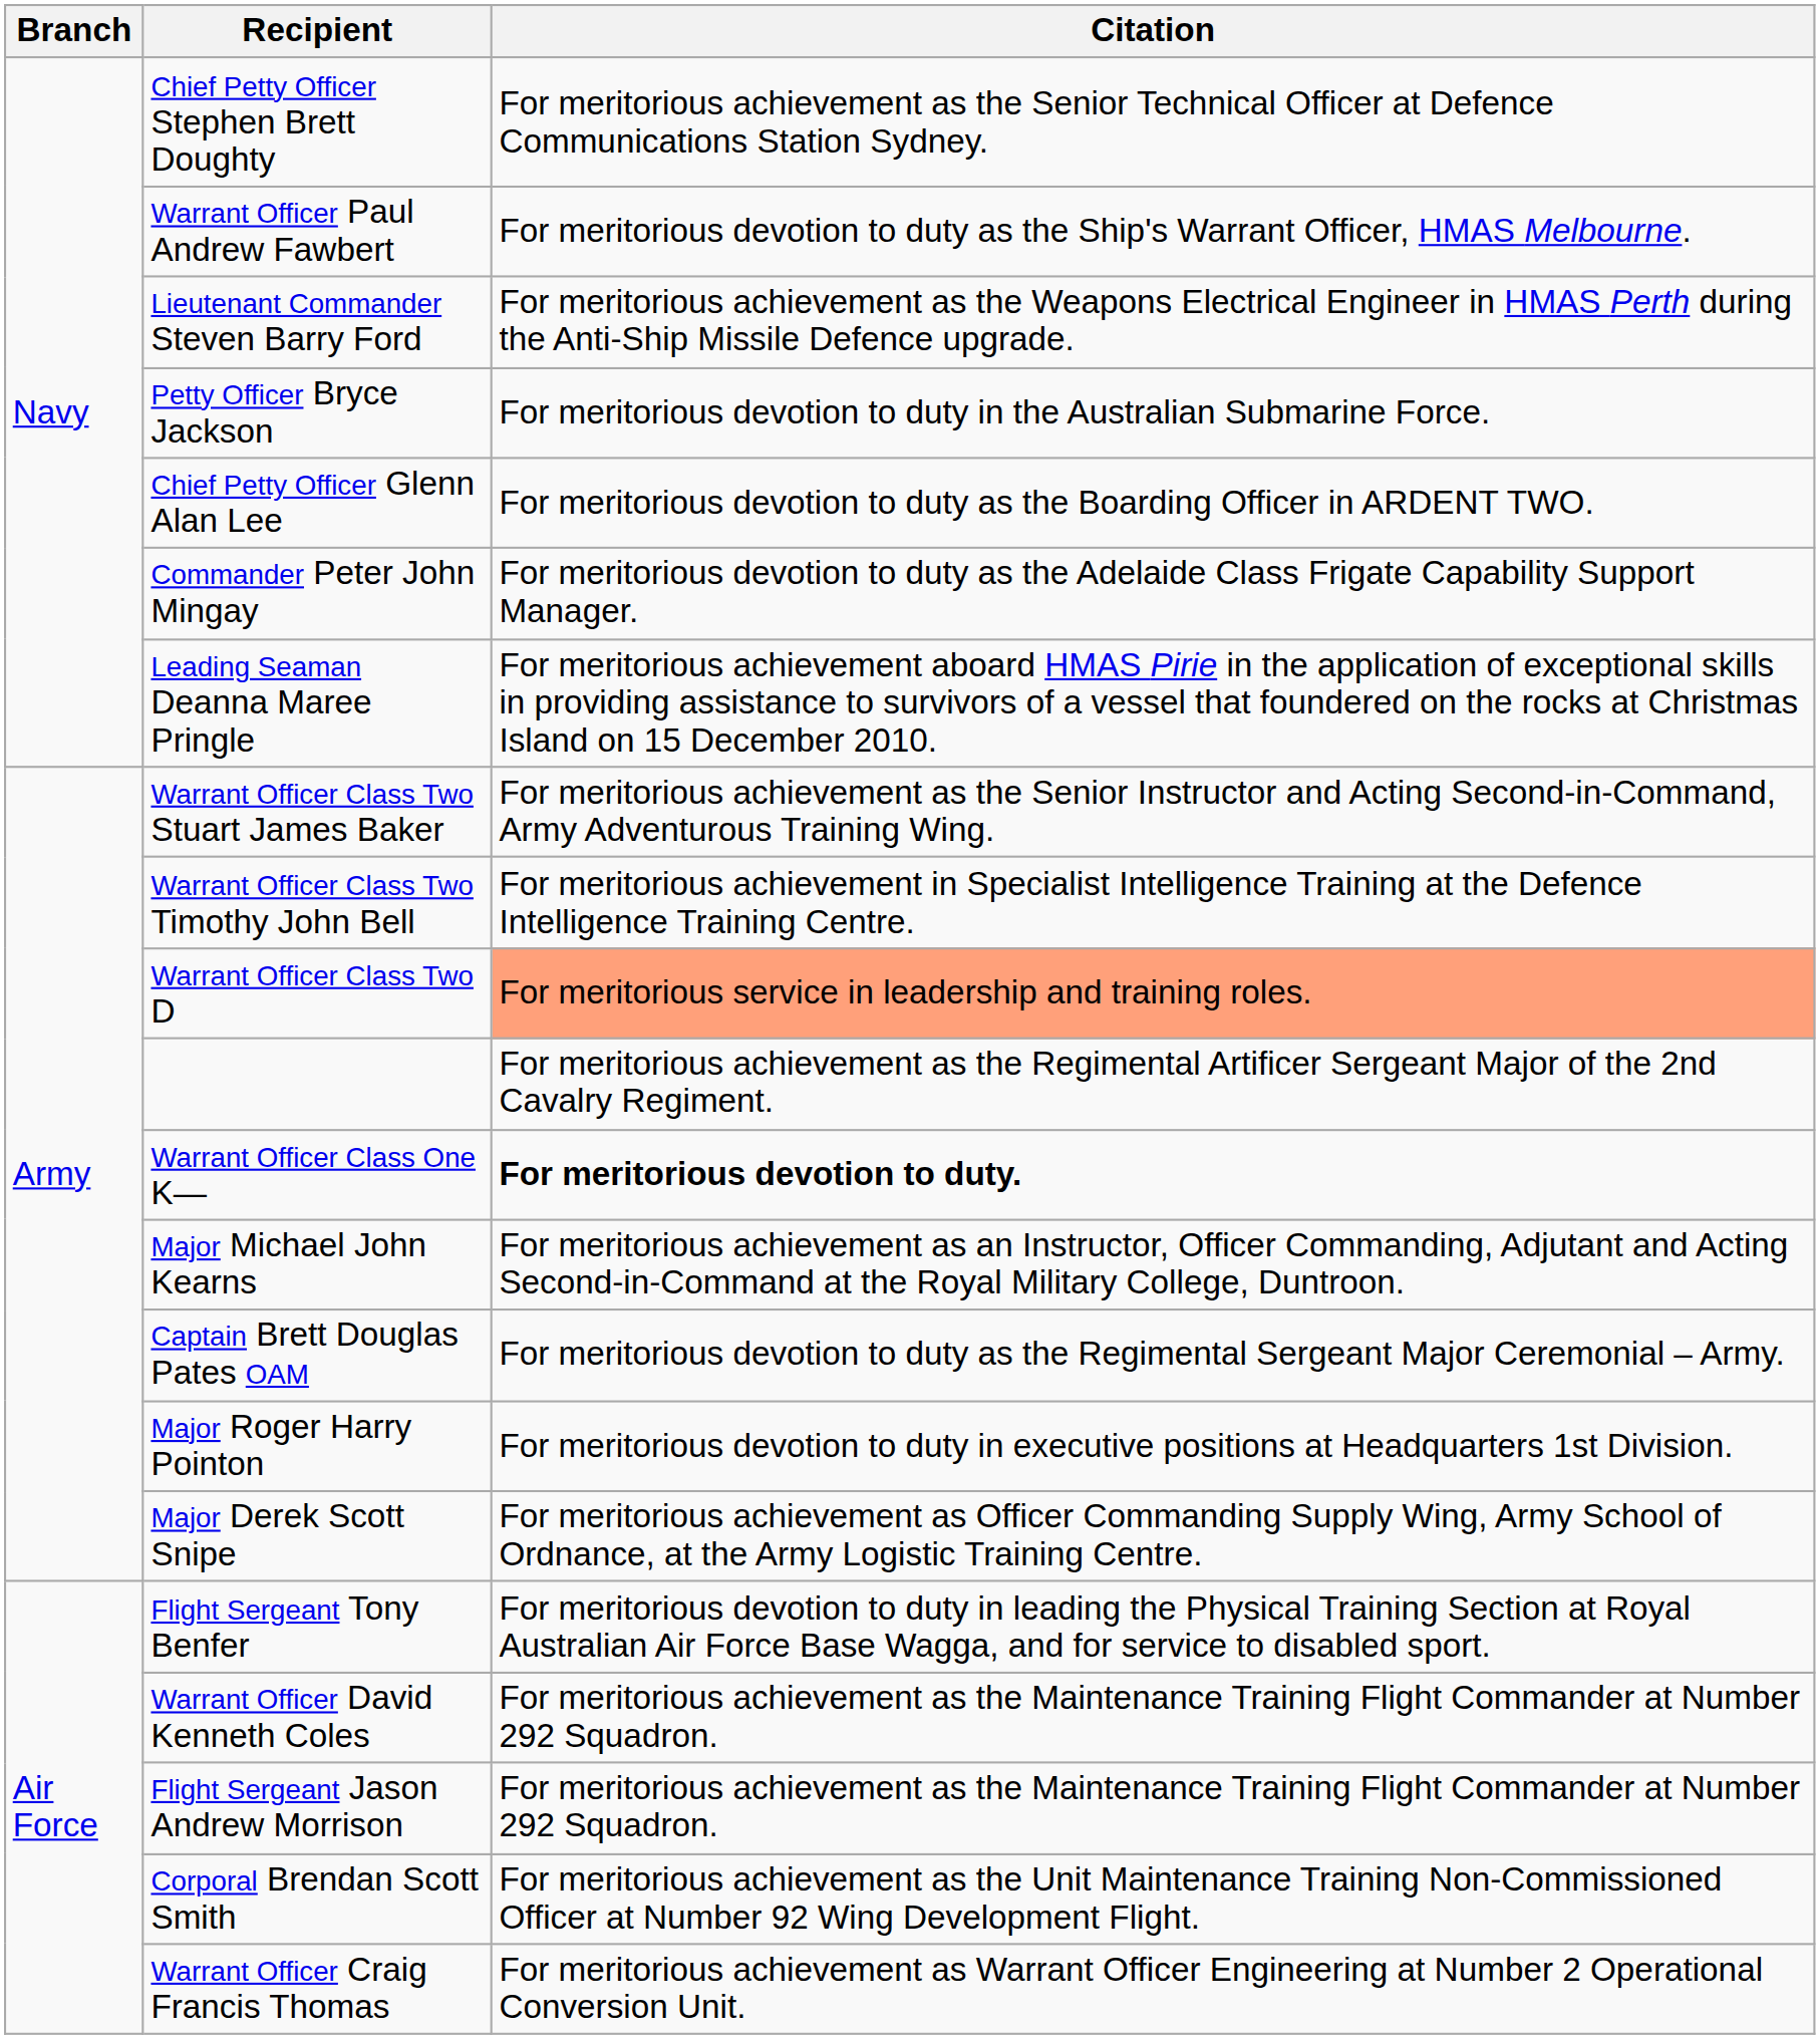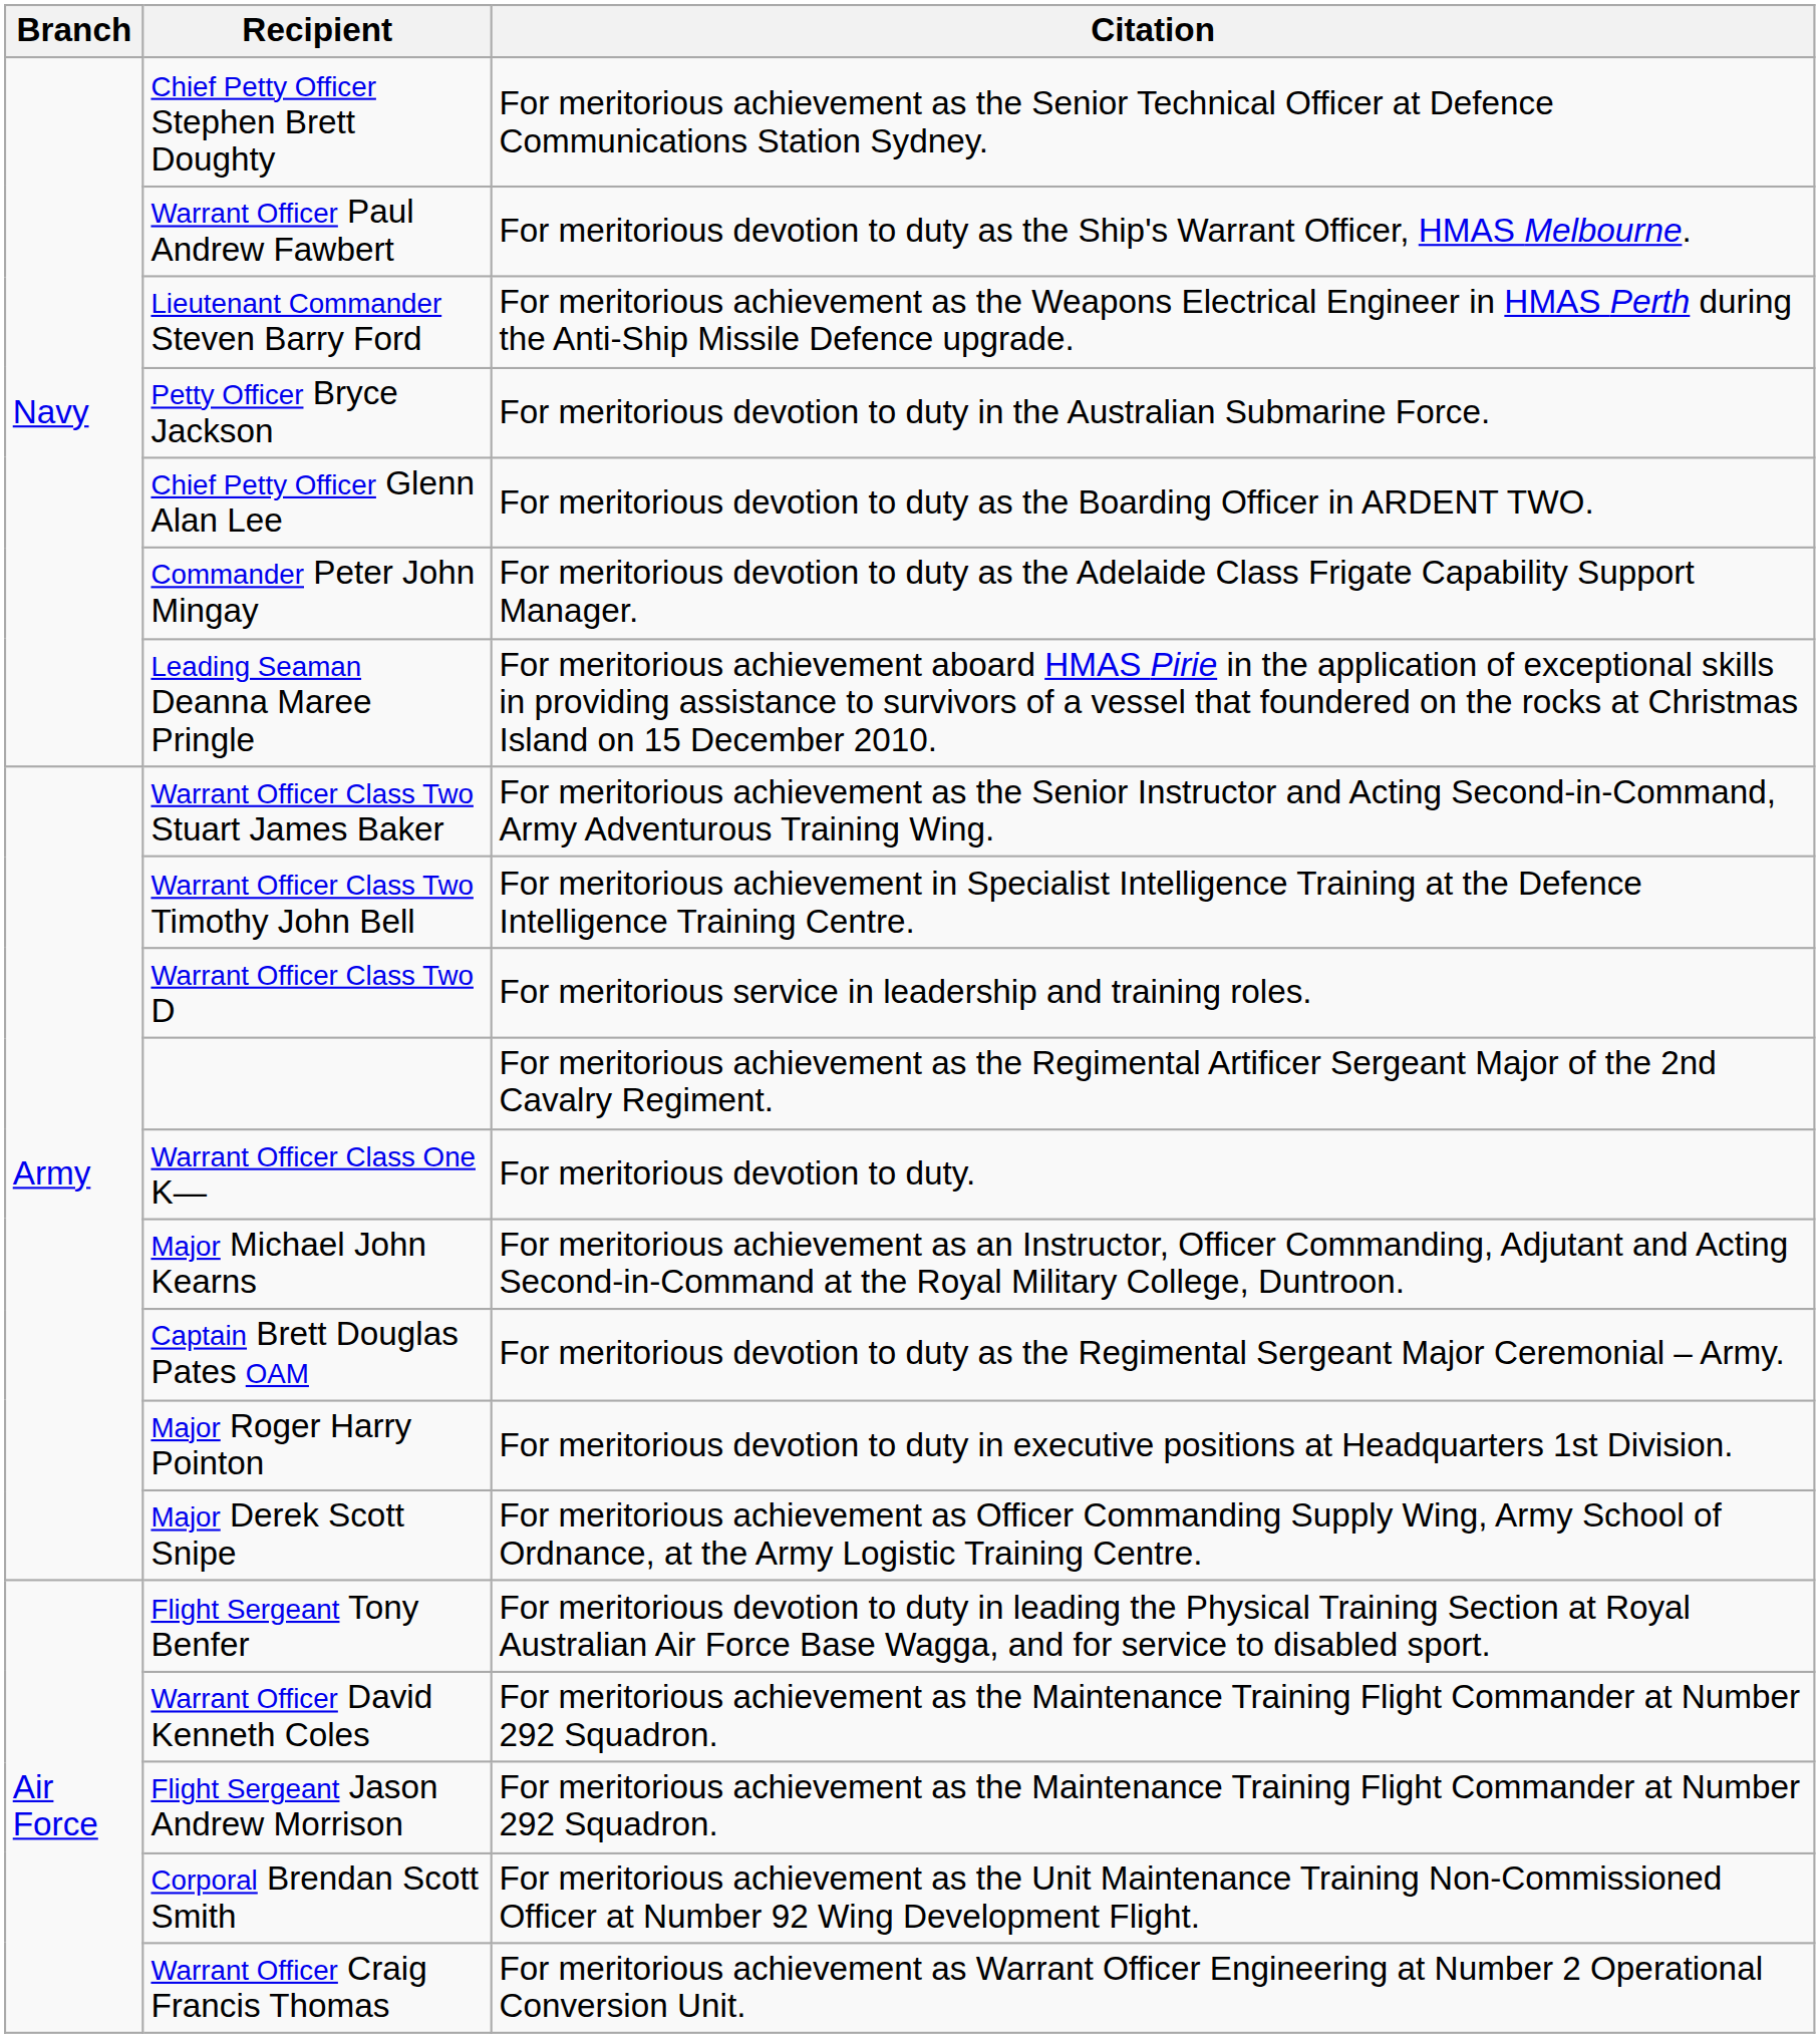Warrant Officer Class Two D | Citation: lightsalmon background -> no background
Warrant Officer Class One K— | Citation: bold -> normal
